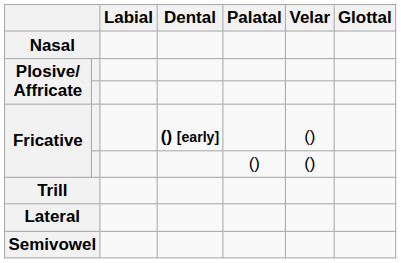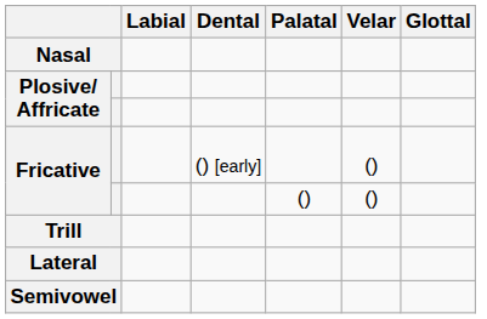Fricative / () [early] | Dental: bold -> normal
